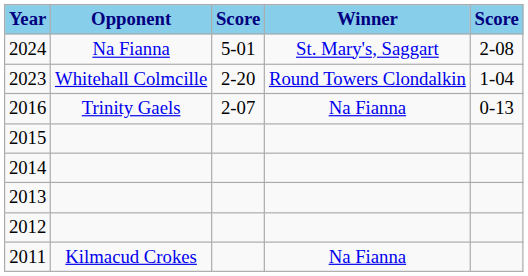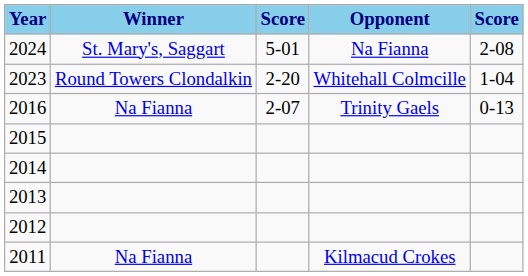columns swapped: Winner <-> Opponent
